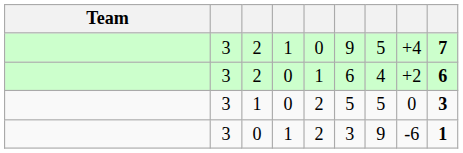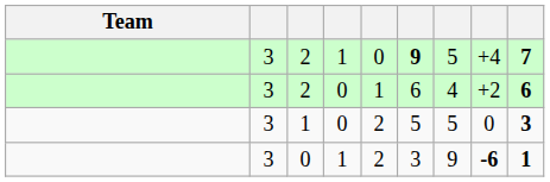row 2 | column 6: normal -> bold
row 5 | column 8: normal -> bold
